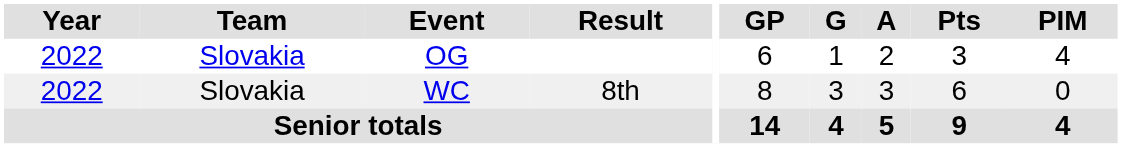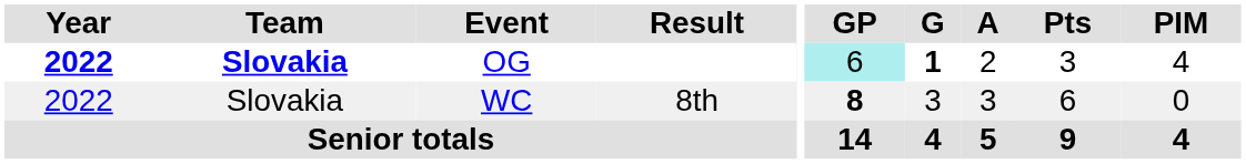OG | Year: normal -> bold
OG | Team: normal -> bold
OG | GP: no background -> paleturquoise background
OG | G: normal -> bold
WC | GP: normal -> bold
